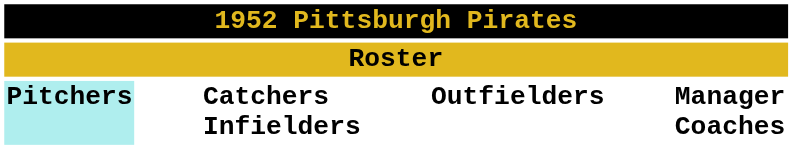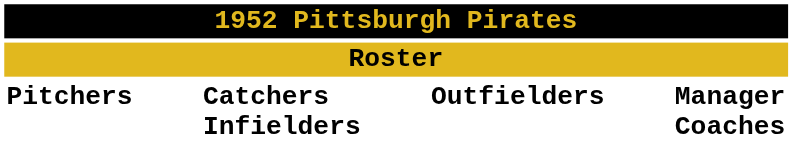Pitchers | column 1: paleturquoise background -> no background
